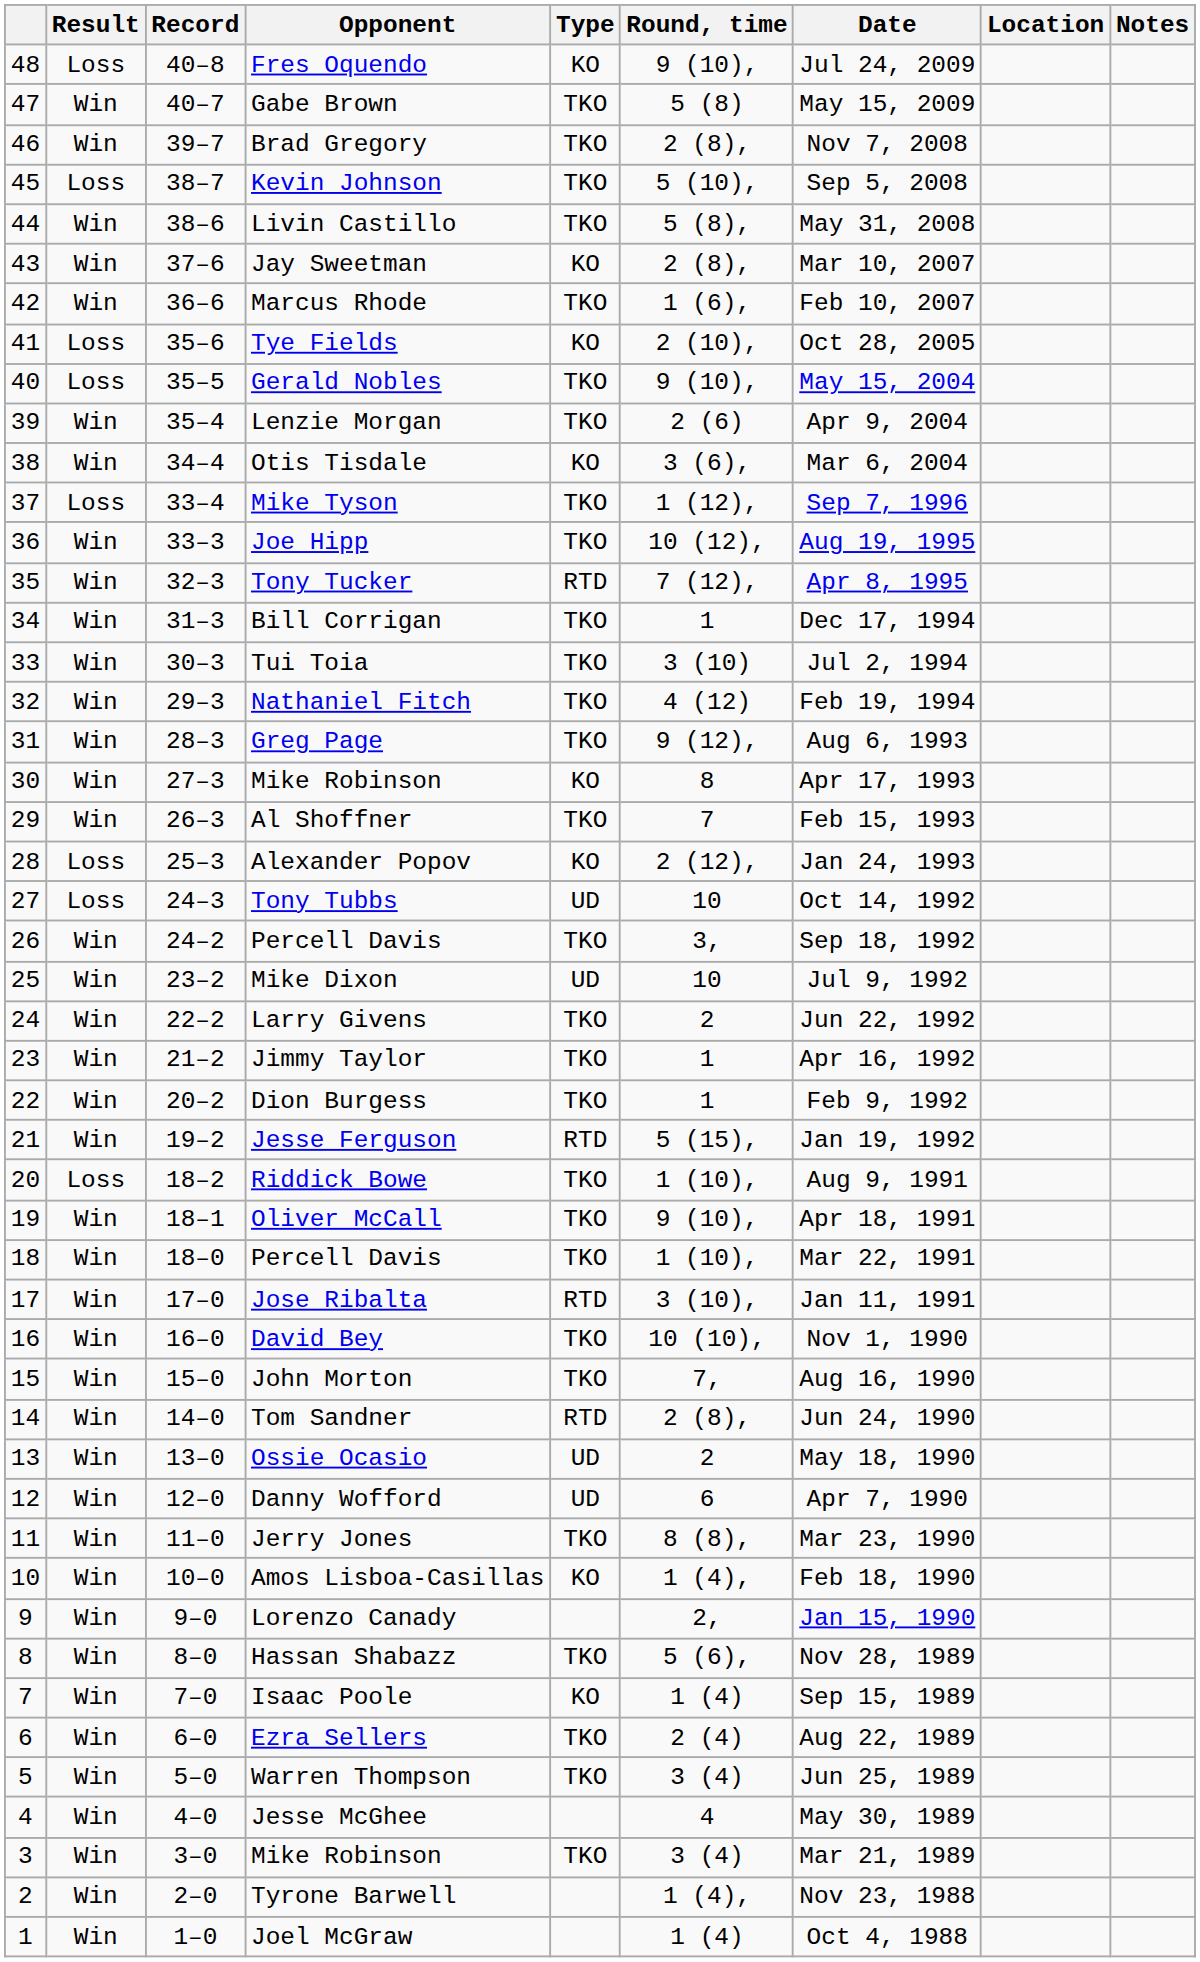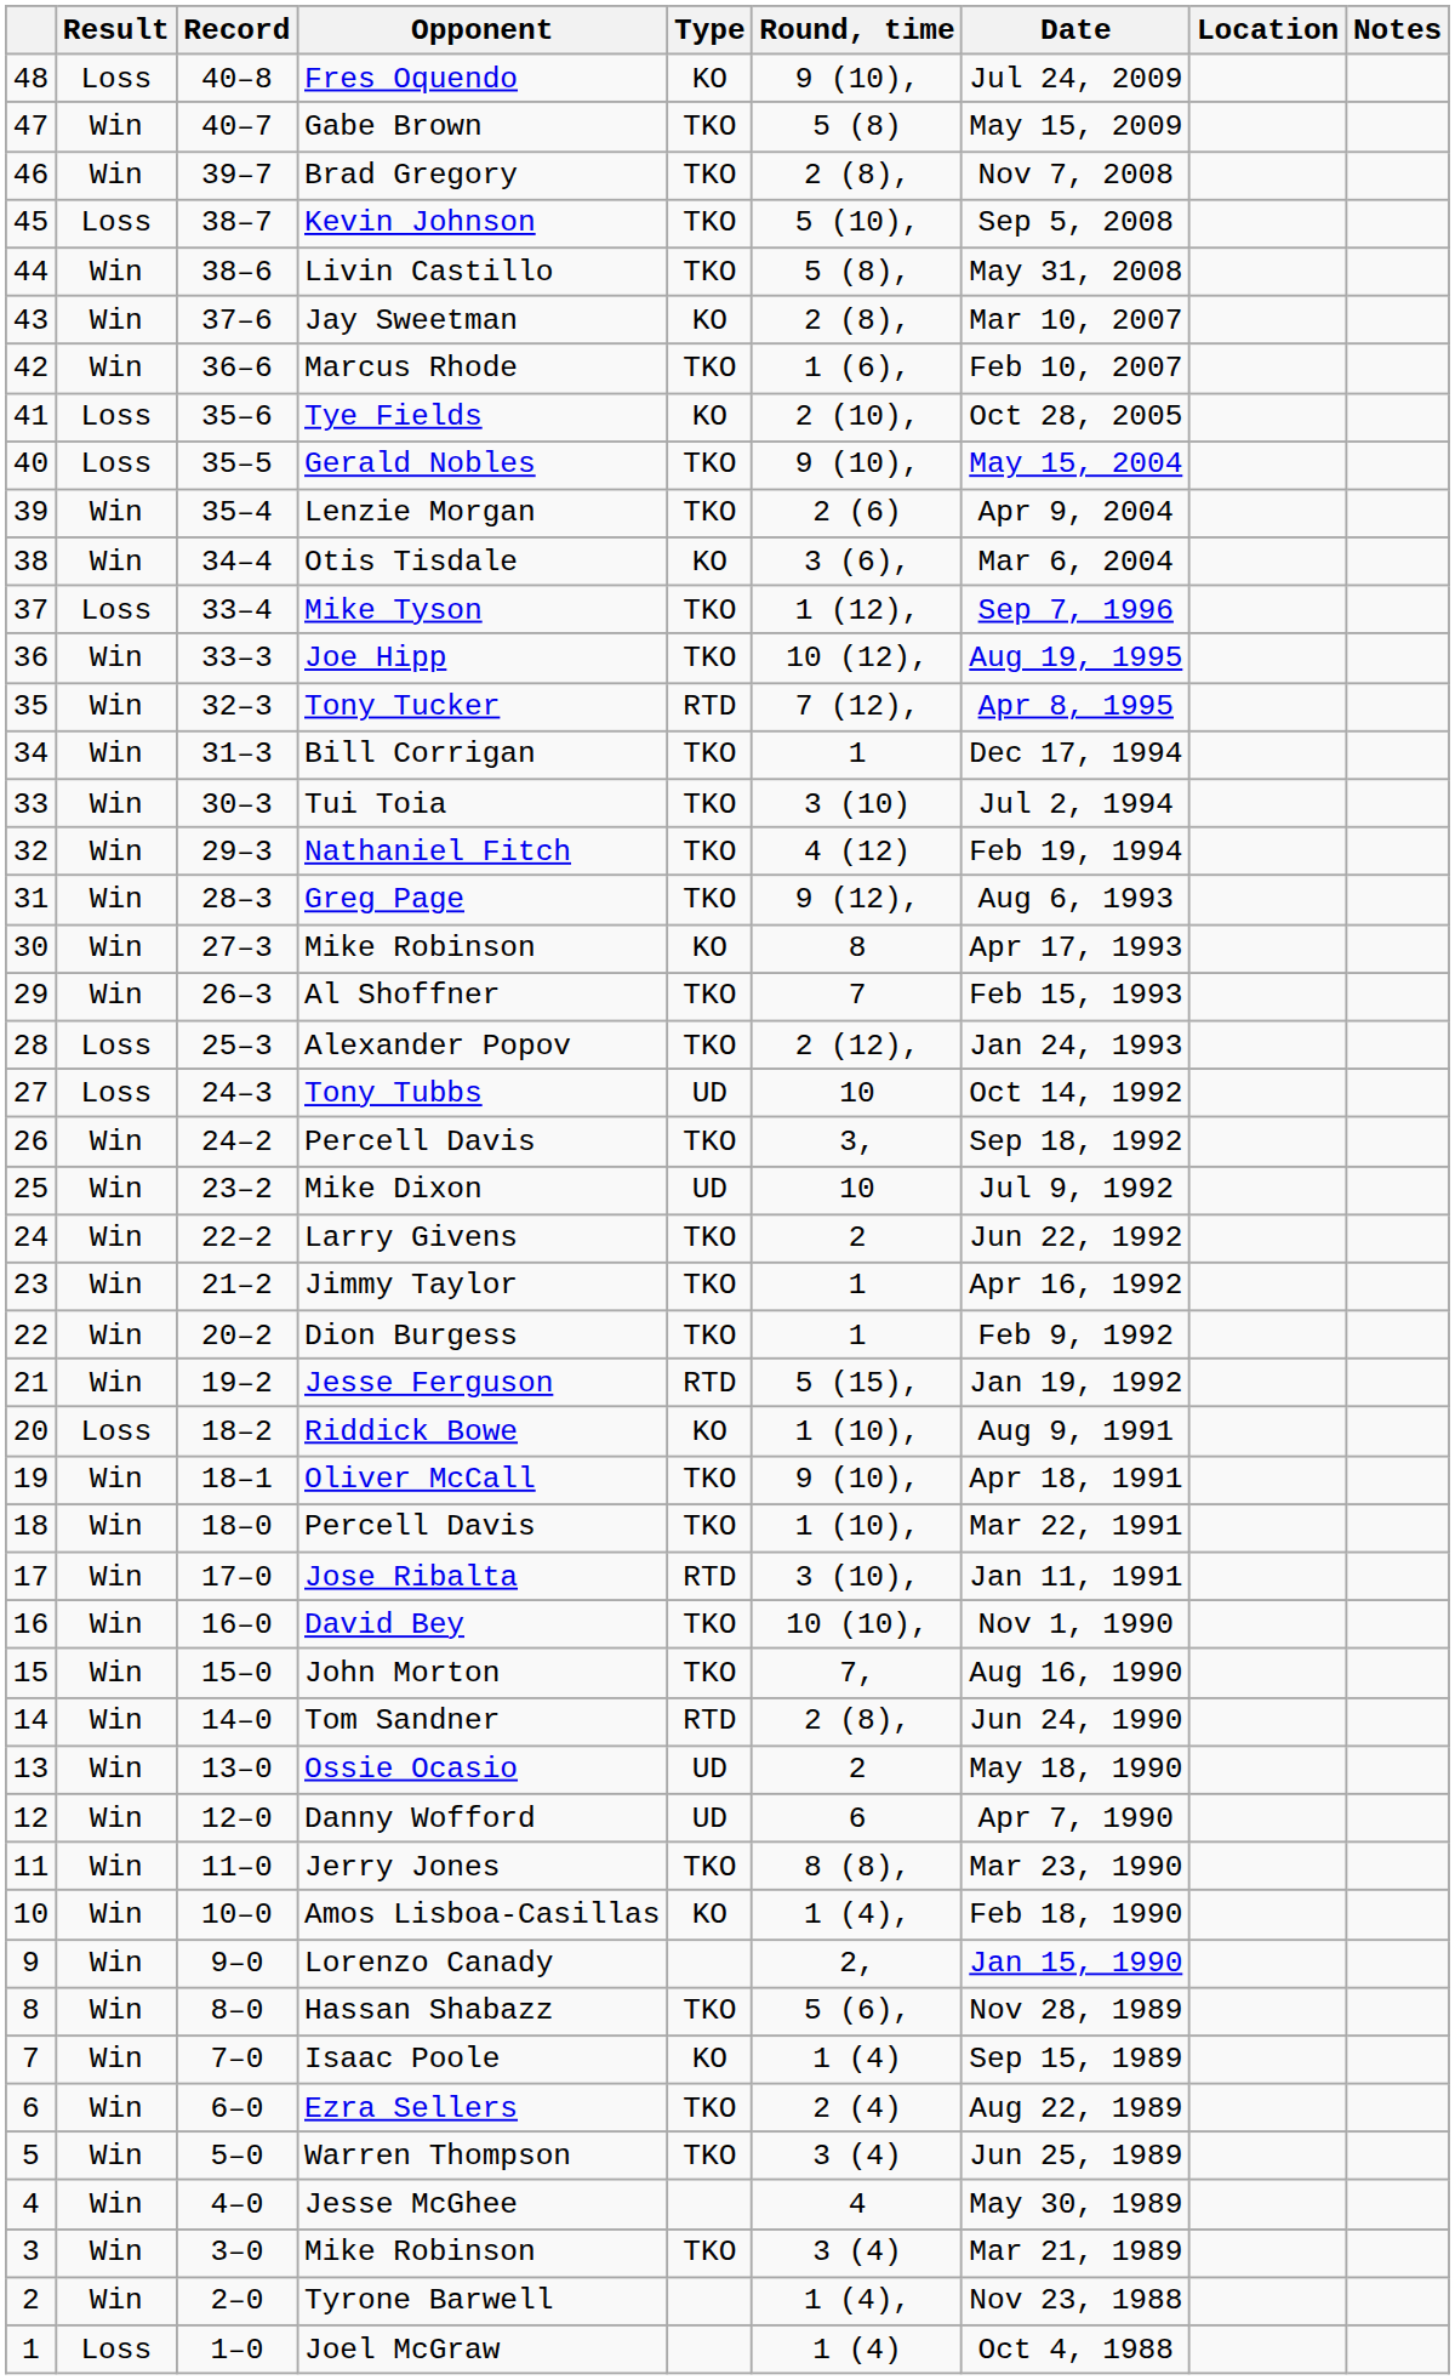Alexander Popov | Type: KO -> TKO
Riddick Bowe | Type: TKO -> KO
Joel McGraw | Result: Win -> Loss
